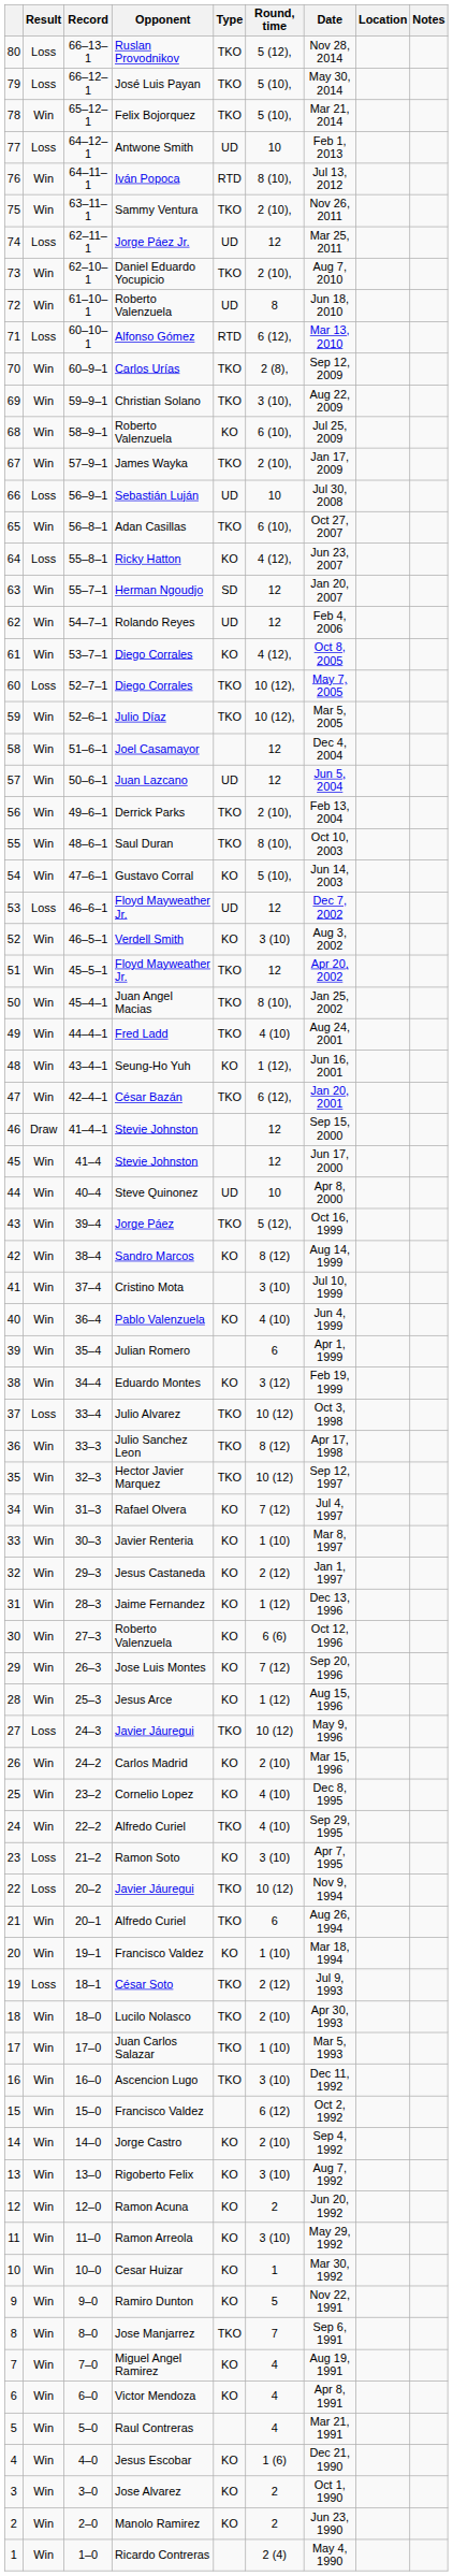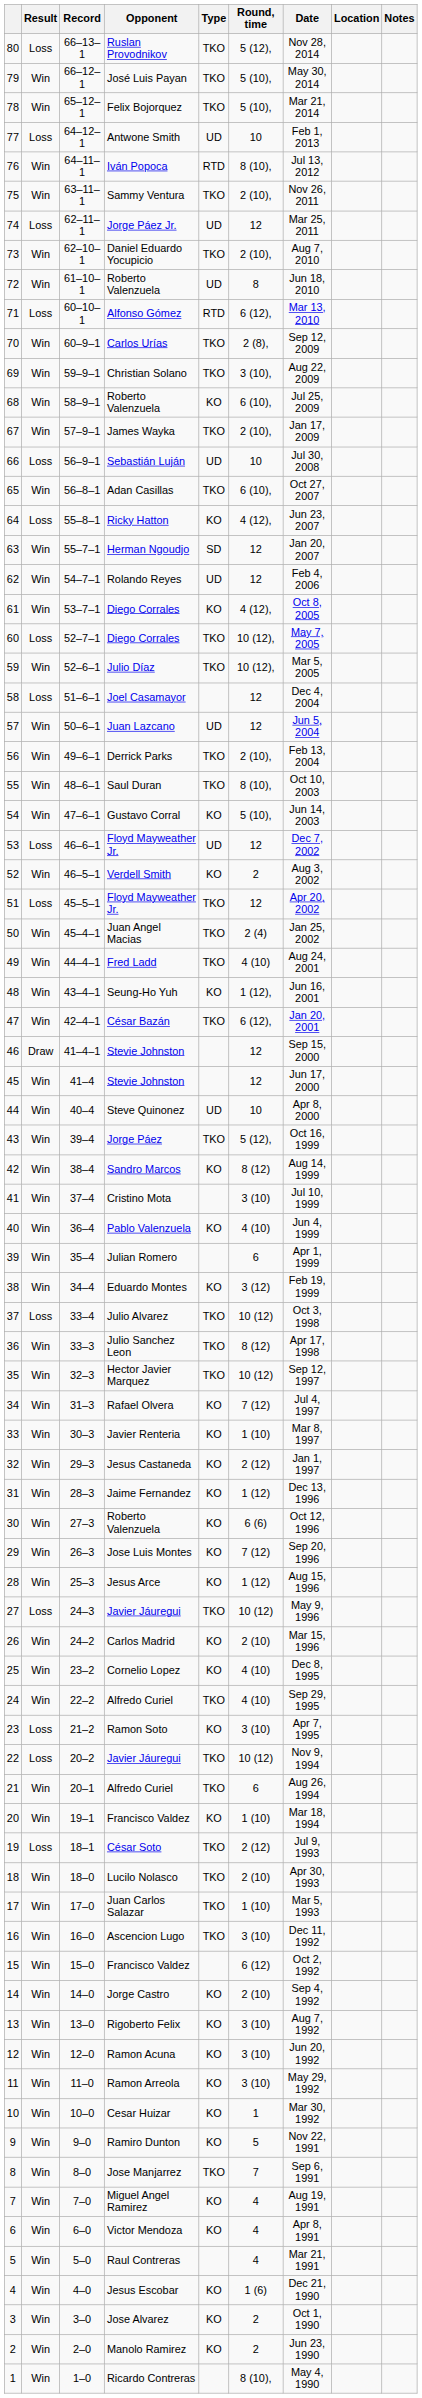José Luis Payan | Result: Loss -> Win
Joel Casamayor | Result: Win -> Loss
Verdell Smith | Round, time: 3 (10) -> 2
51 / Floyd Mayweather Jr. | Result: Win -> Loss
Juan Angel Macias | Round, time: 8 (10), -> 2 (4)
Ramon Acuna | Round, time: 2 -> 3 (10)
Ricardo Contreras | Round, time: 2 (4) -> 8 (10),
